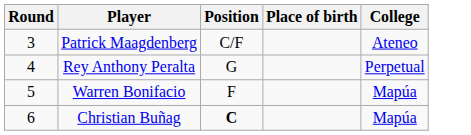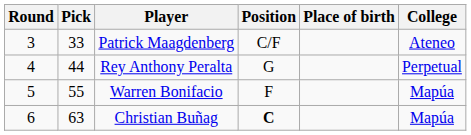+ column: Pick | 33 | 44 | 55 | 63
